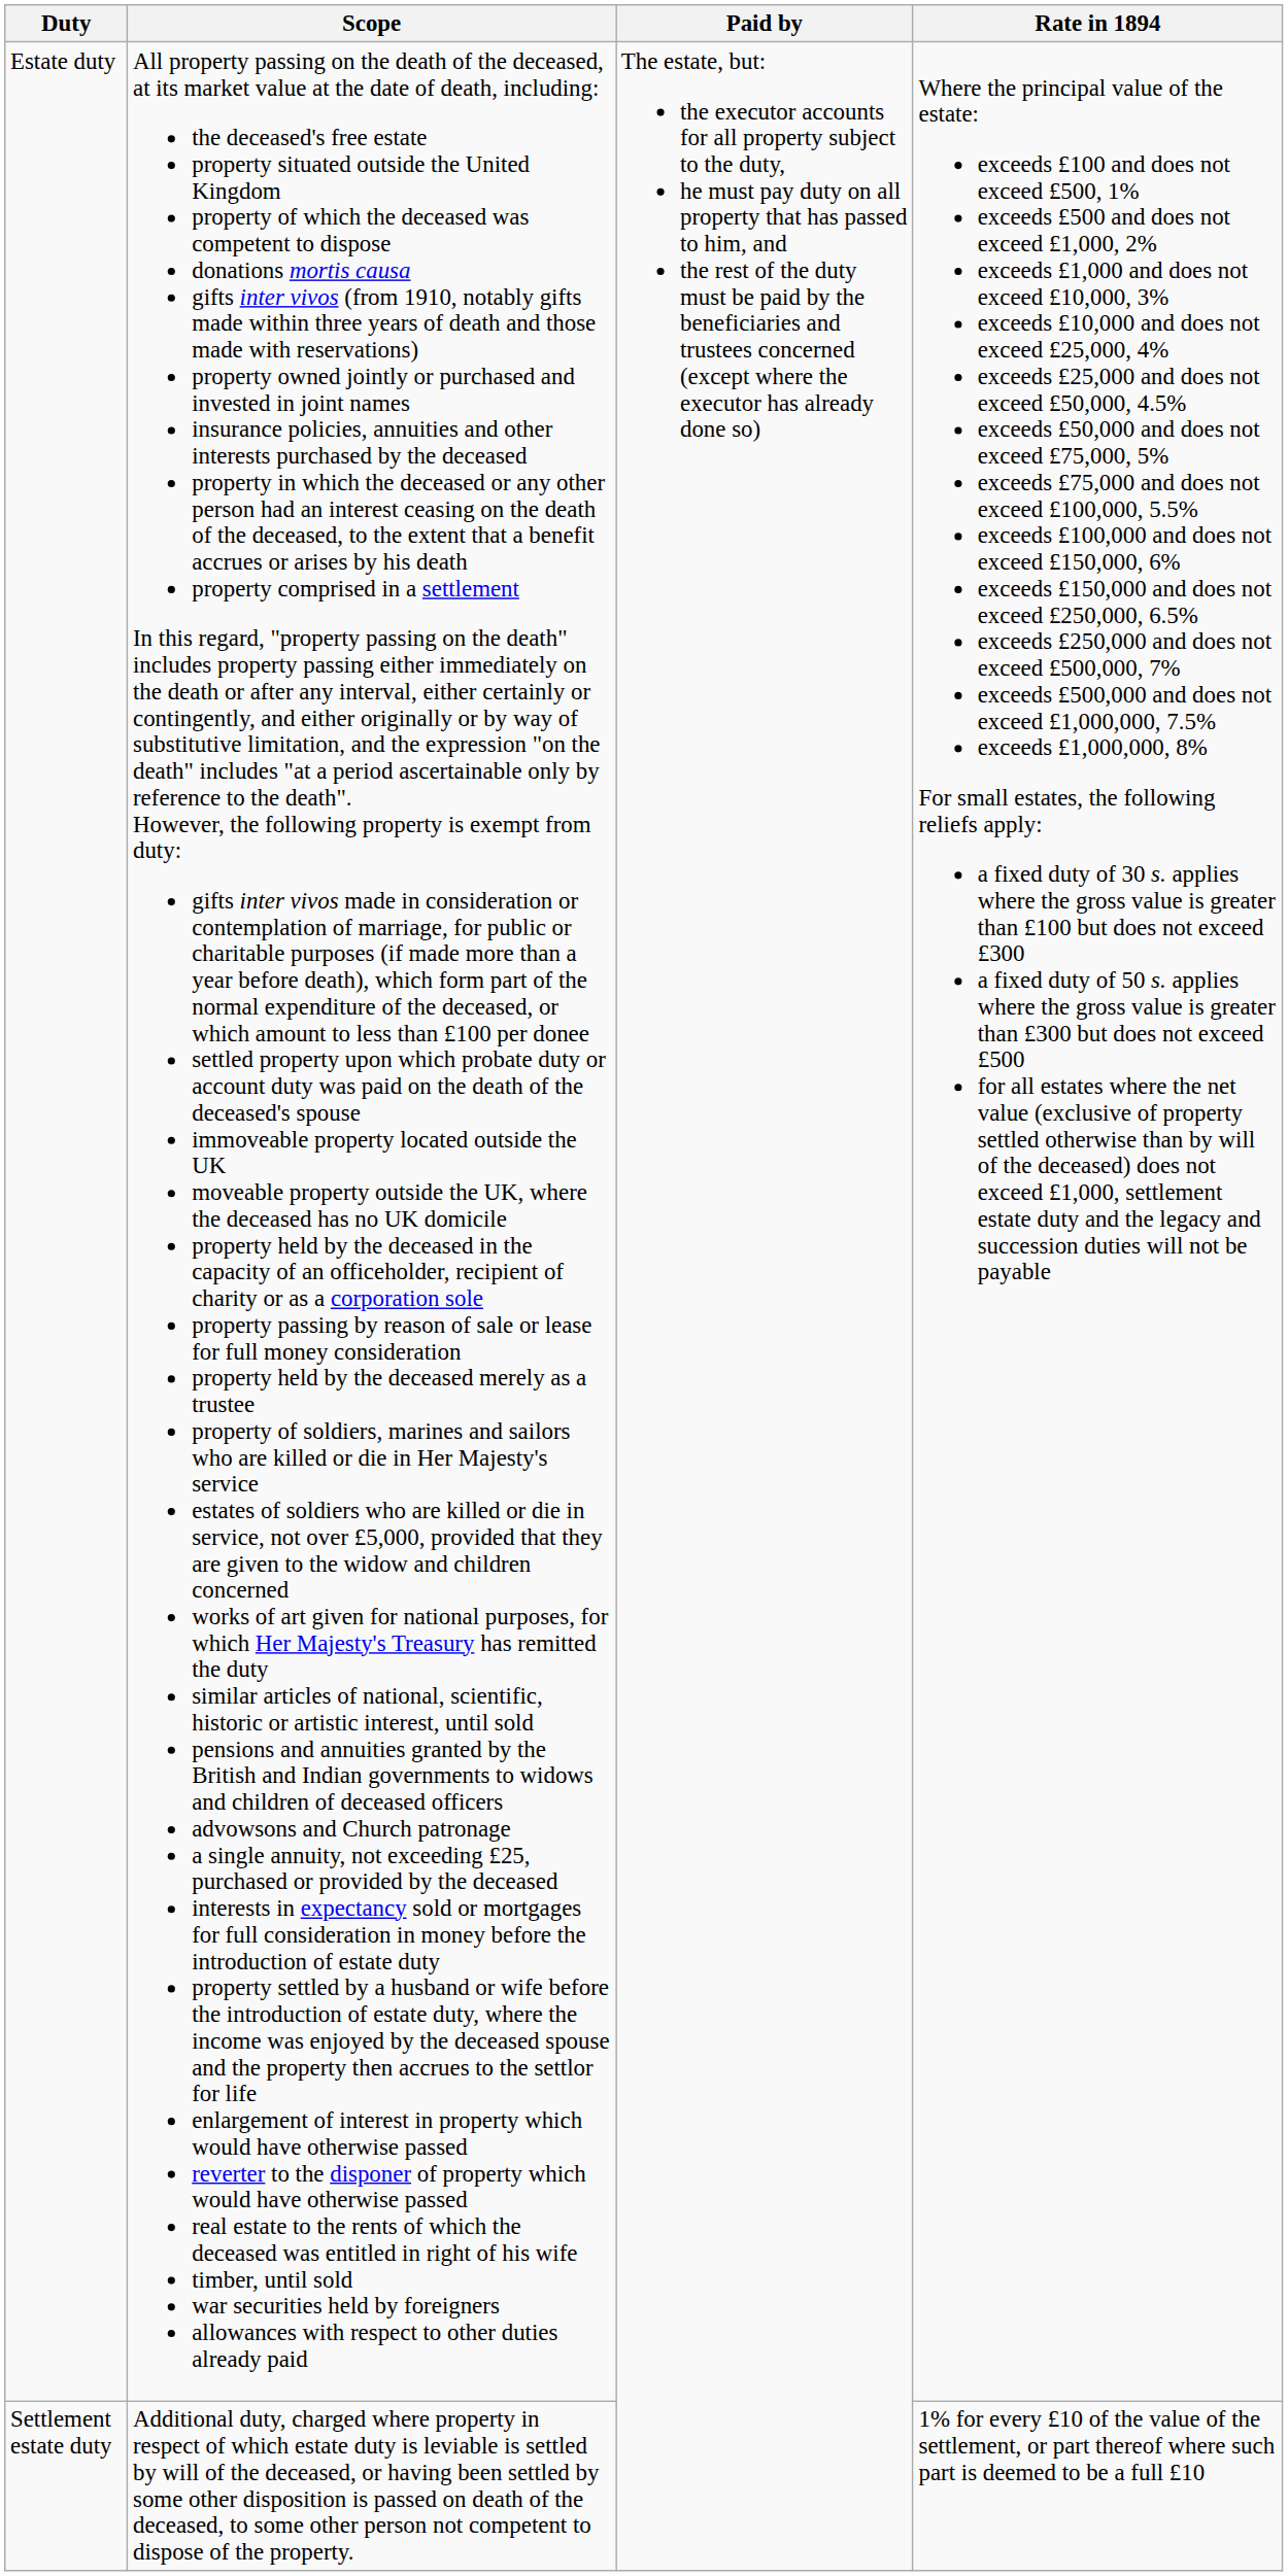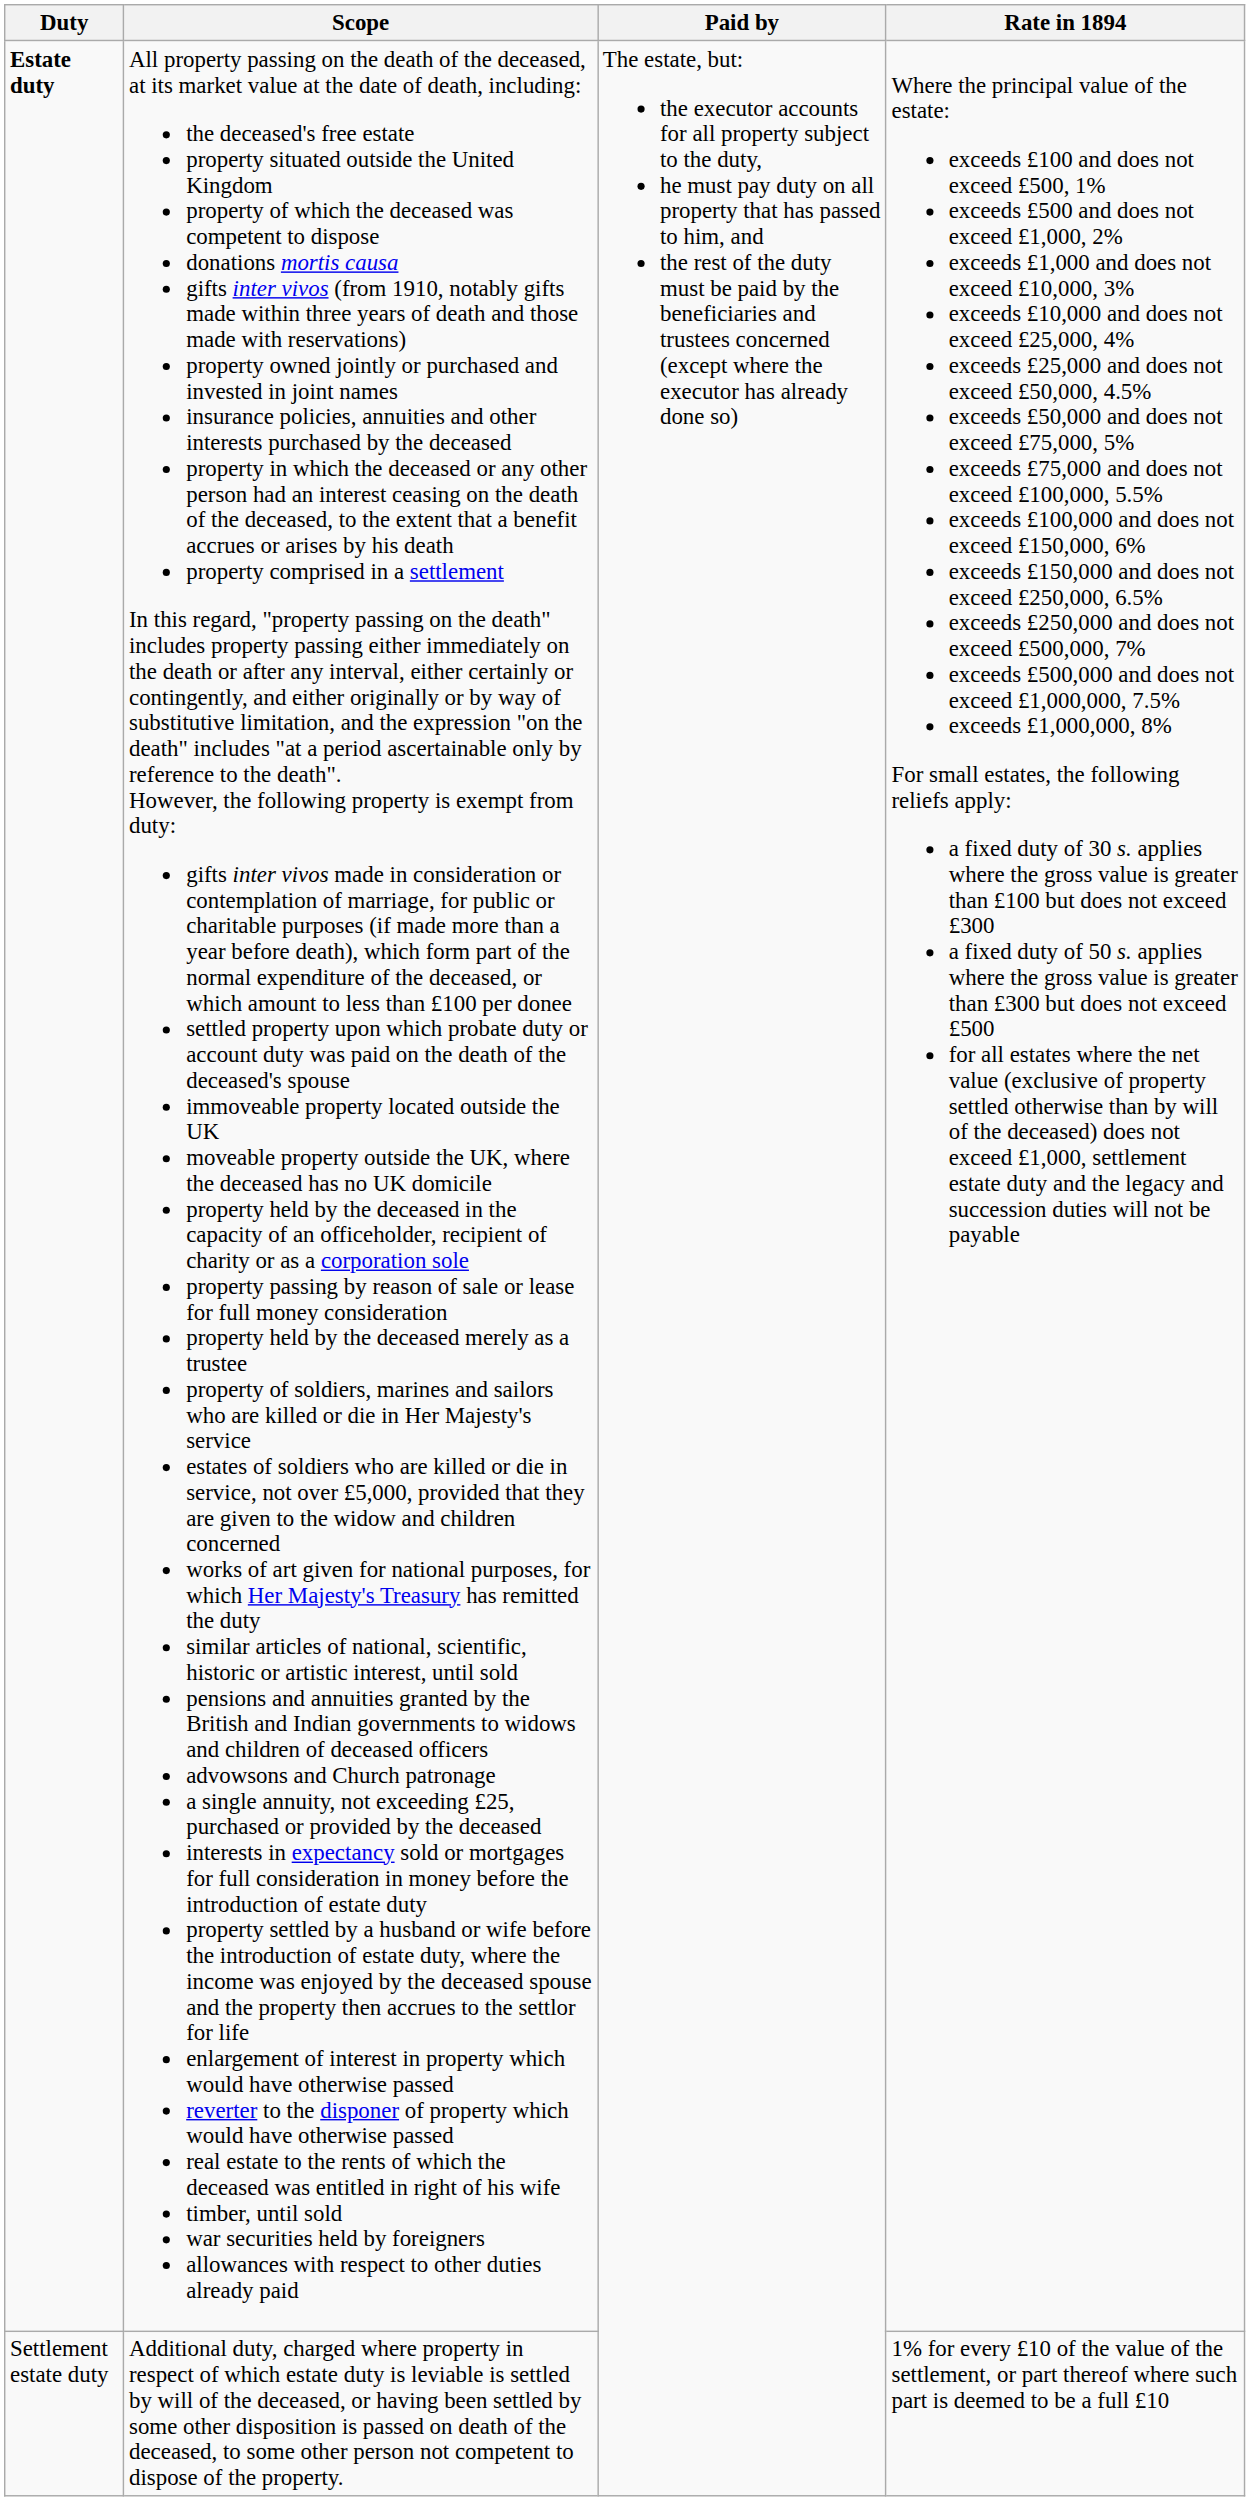row 2 | Duty: normal -> bold
